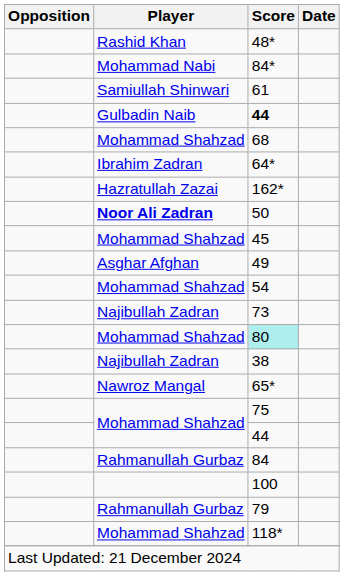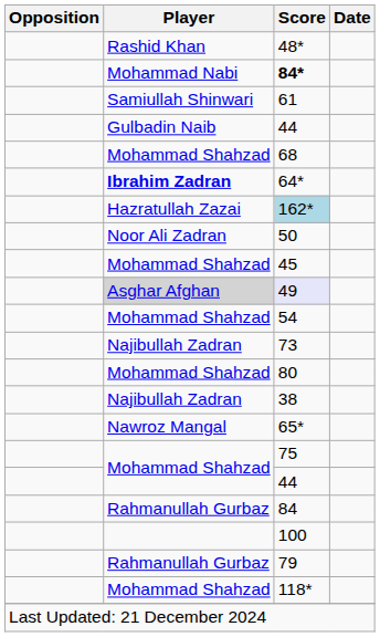84* | Score: normal -> bold
Gulbadin Naib / 44 | Score: bold -> normal
64* | Player: normal -> bold
162* | Score: no background -> lightblue background
50 | Player: bold -> normal
49 | Player: no background -> lightgrey background
49 | Score: no background -> lavender background
80 | Score: paleturquoise background -> no background
